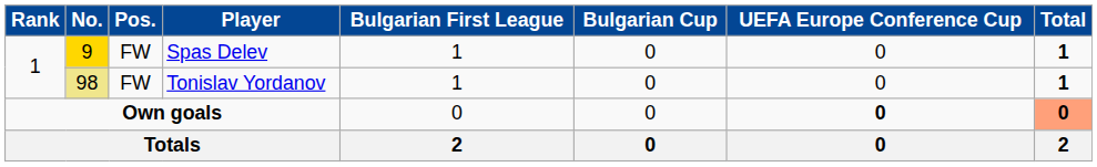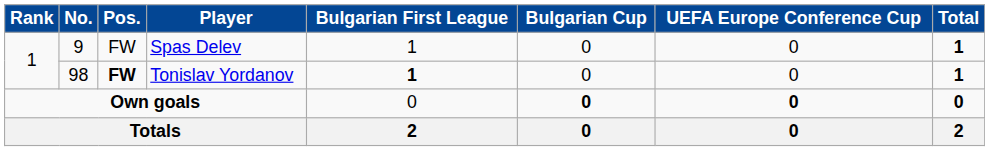Spas Delev | No.: gold background -> no background
Tonislav Yordanov | No.: khaki background -> no background
Tonislav Yordanov | Pos.: normal -> bold
Tonislav Yordanov | Bulgarian First League: normal -> bold
Own goals | Bulgarian Cup: normal -> bold
Own goals | Total: lightsalmon background -> no background
